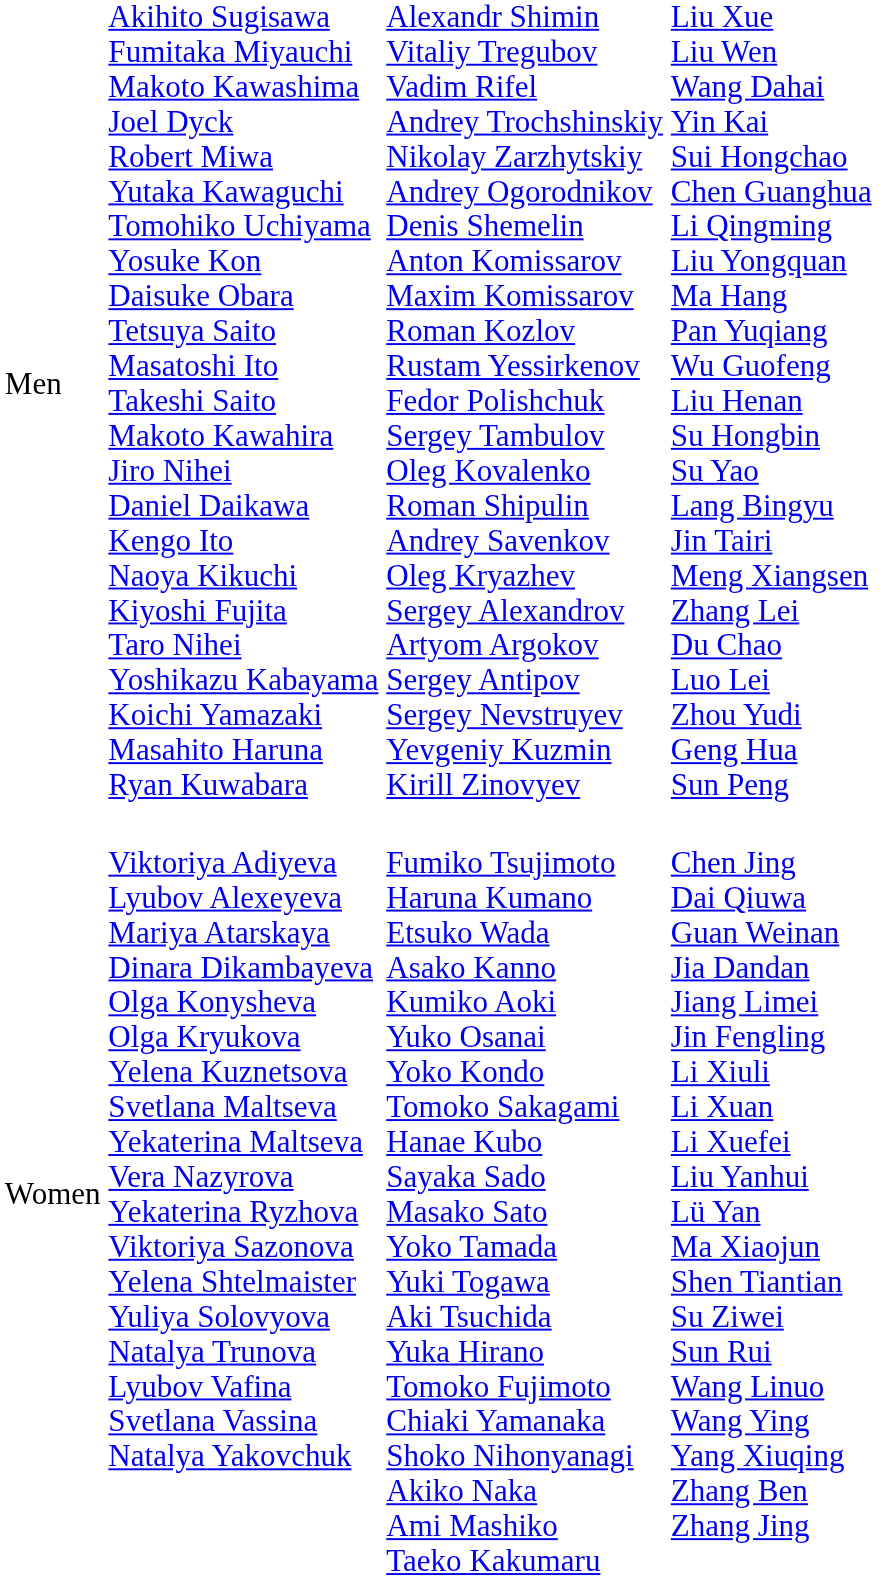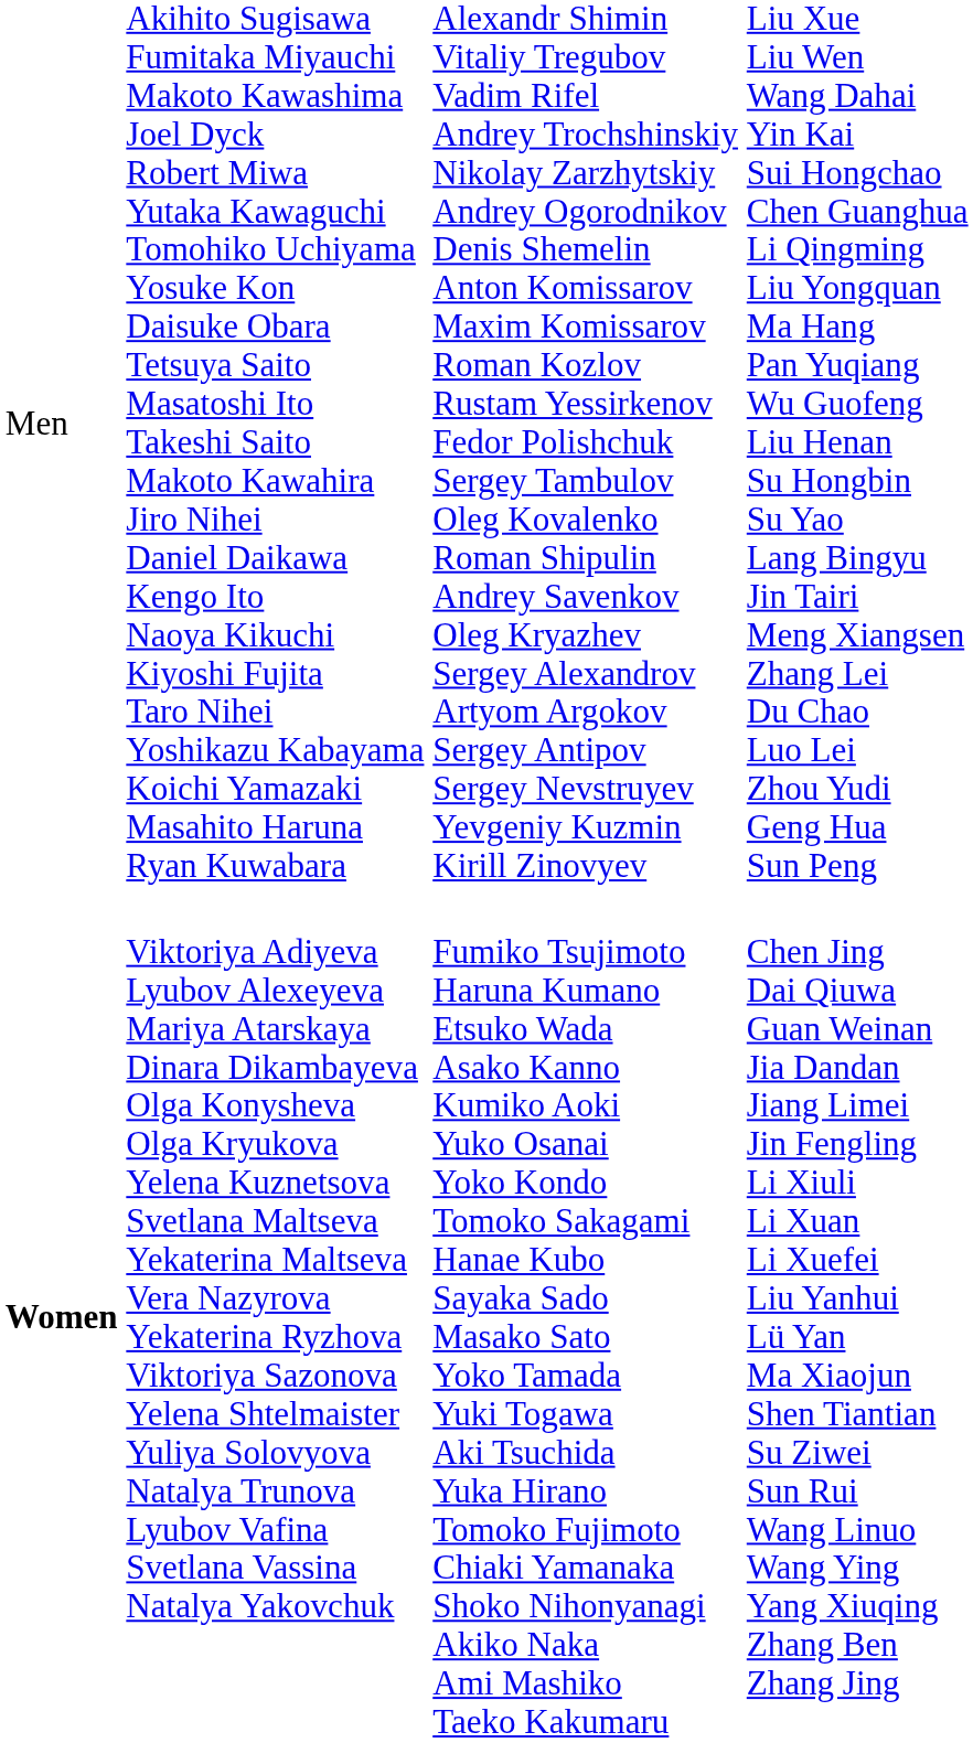Women | column 1: normal -> bold
